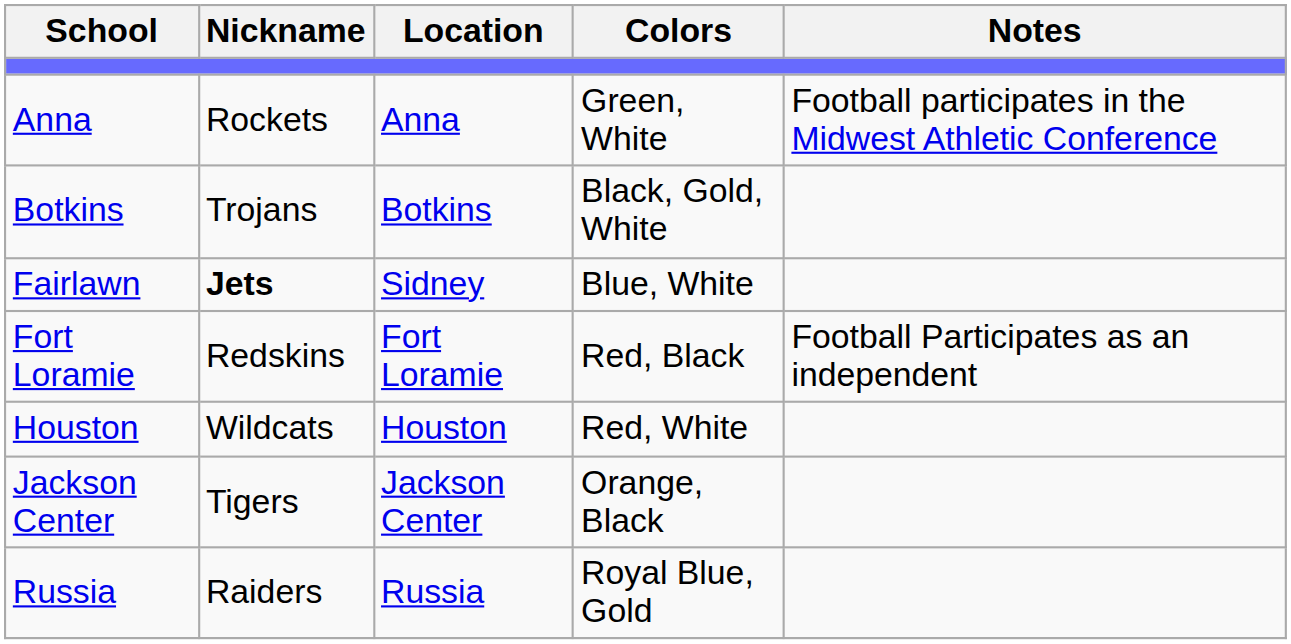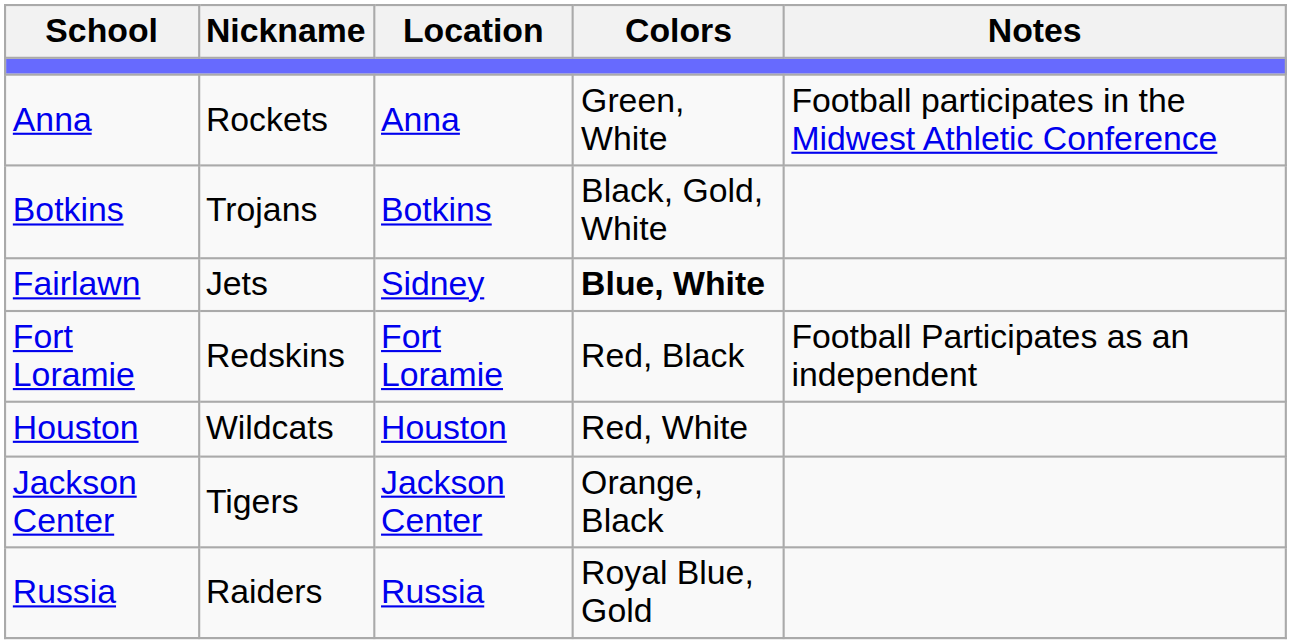Fairlawn | Nickname: bold -> normal
Fairlawn | Colors: normal -> bold
